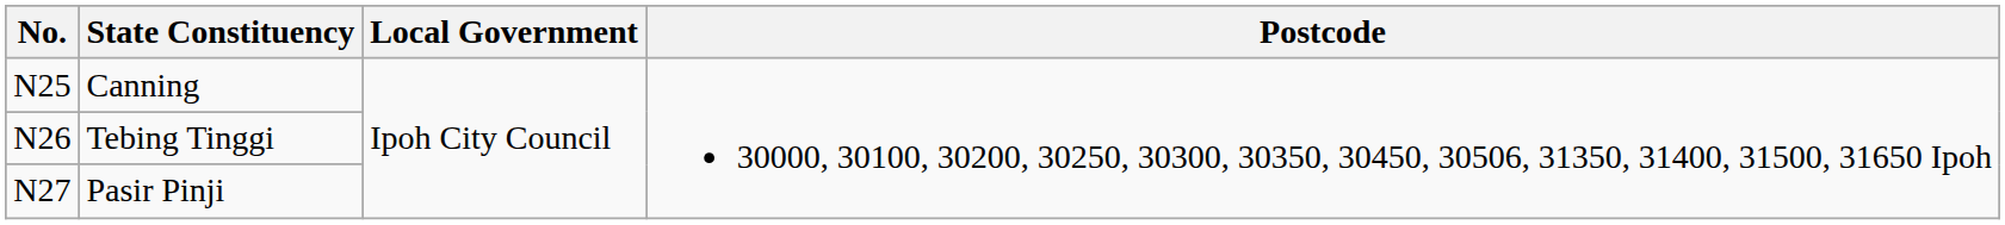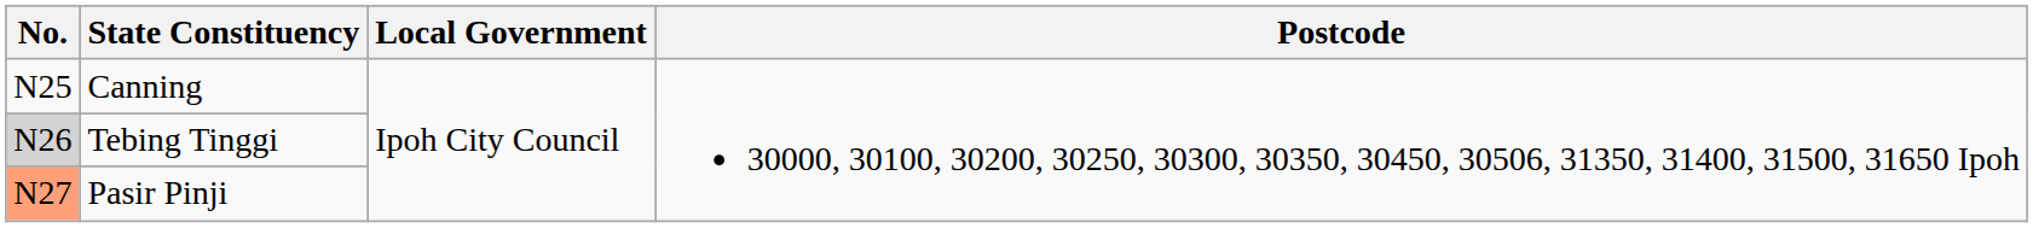Tebing Tinggi | No.: no background -> lightgrey background
Pasir Pinji | No.: no background -> lightsalmon background
